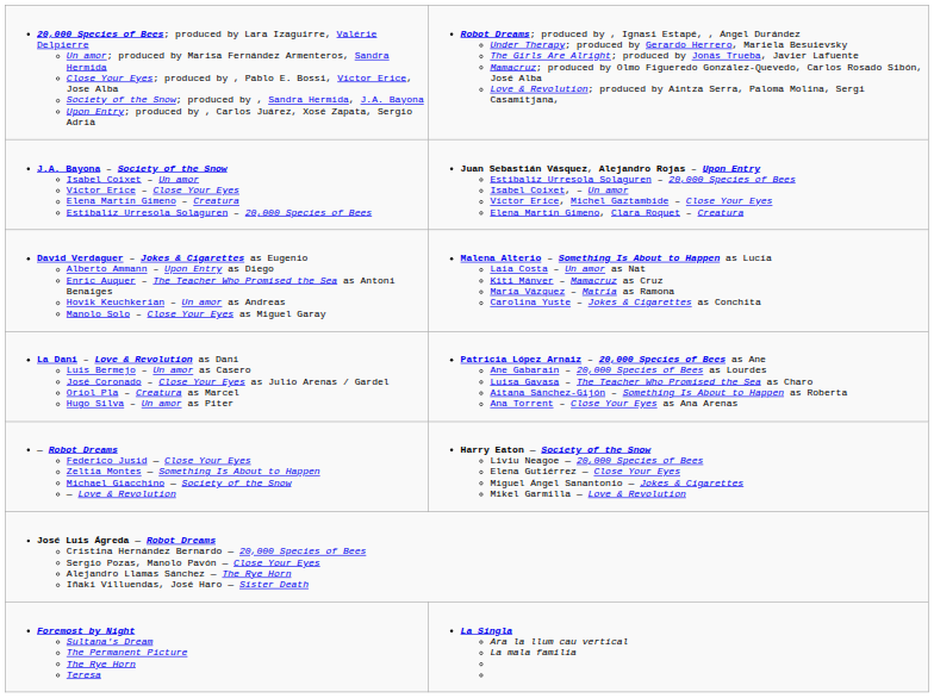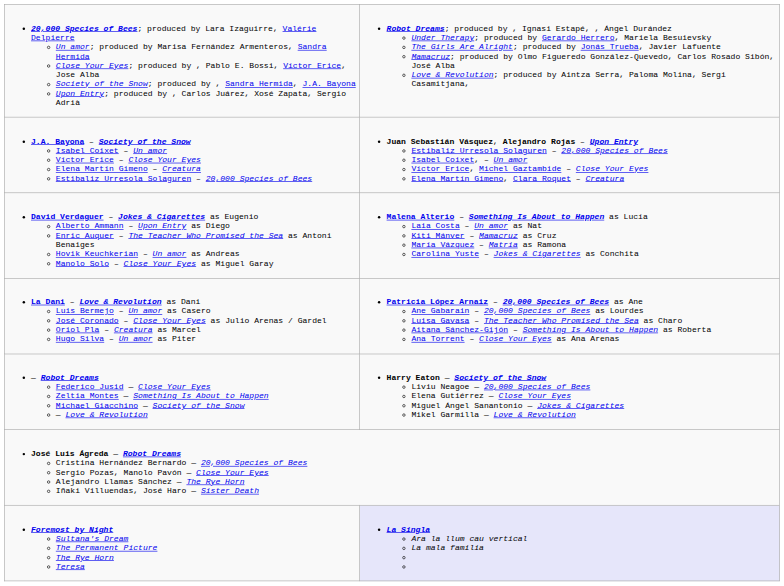row 7 | column 2: no background -> lavender background
